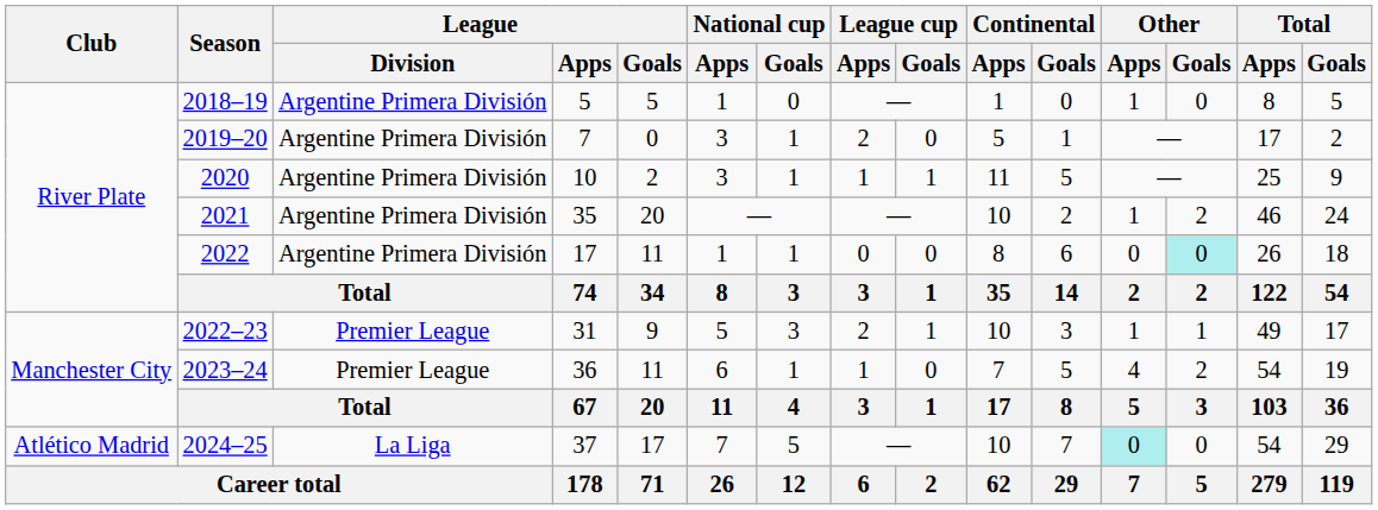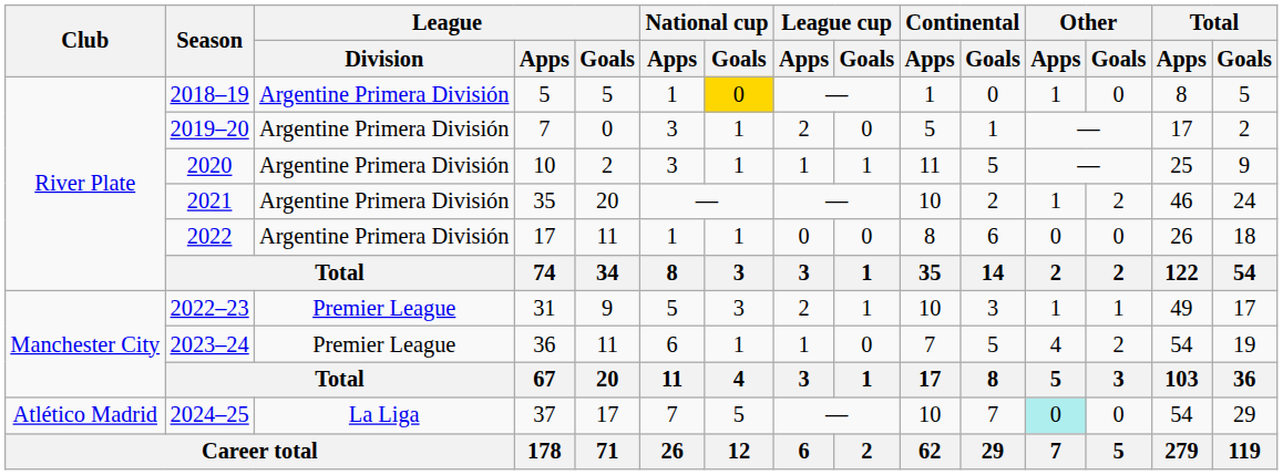2018–19 | National cup / Goals: no background -> gold background
2022 | Other / Goals: paleturquoise background -> no background
